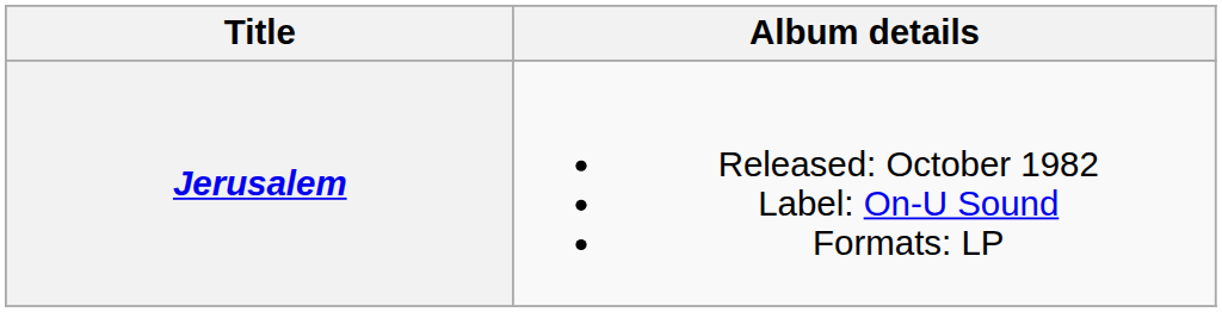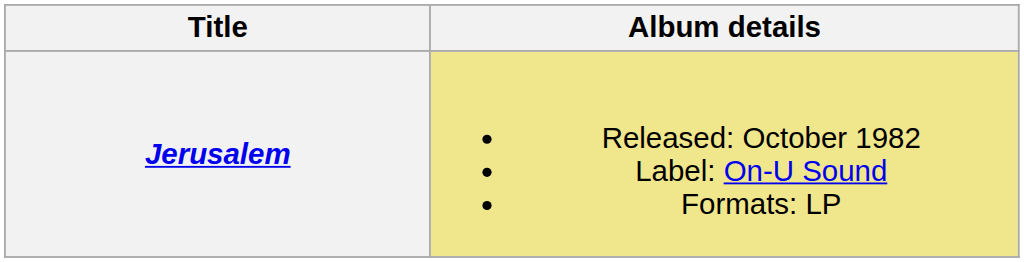Jerusalem | Album details: no background -> khaki background
